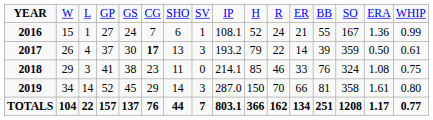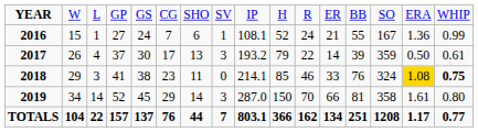2017 | column 6: bold -> normal
2018 | column 15: no background -> gold background
2018 | column 16: normal -> bold
